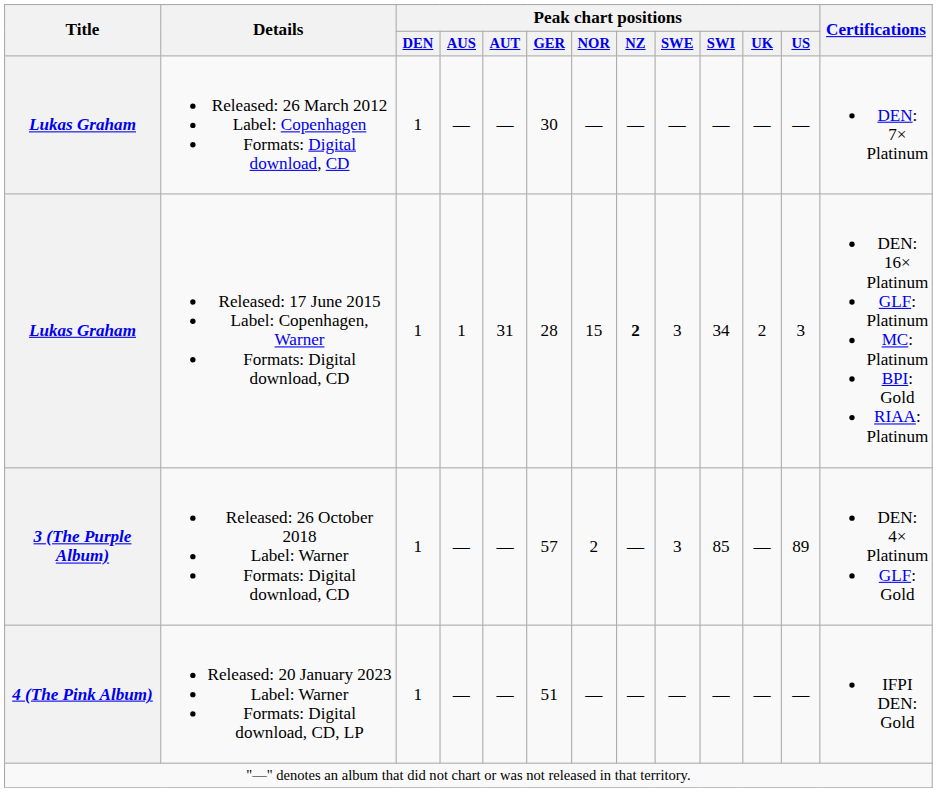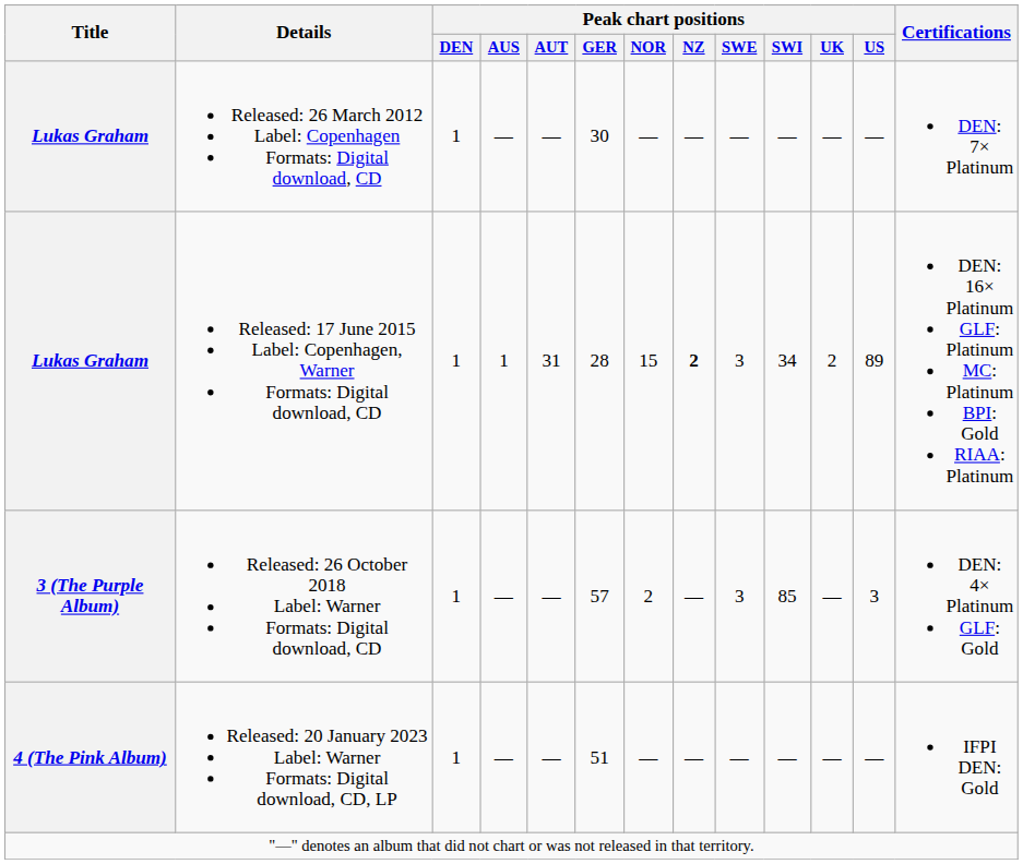row 4 | Peak chart positions / US: 3 -> 89
row 5 | Peak chart positions / US: 89 -> 3
